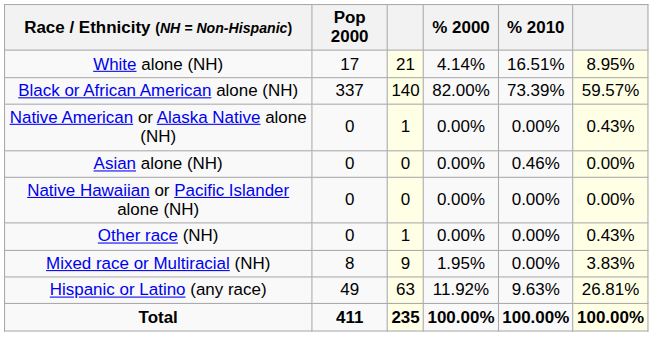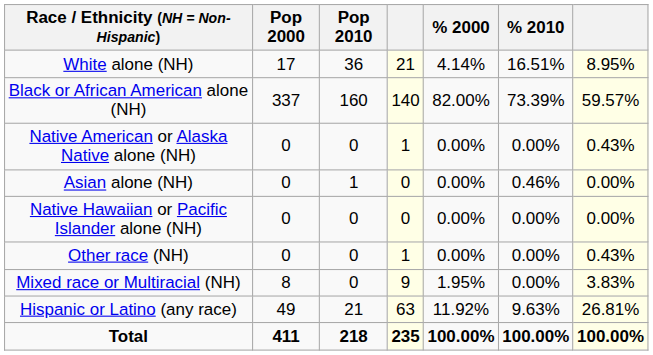+ column: Pop 2010 | 36 | 160 | 0 | 1 | 0 | 0 | 0 | 21 | 218
